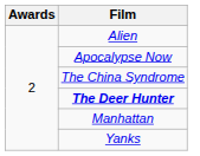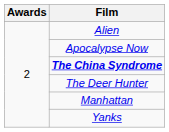The China Syndrome | Film: normal -> bold
The Deer Hunter | Film: bold -> normal
